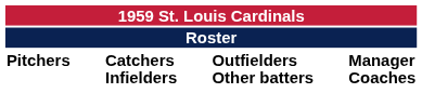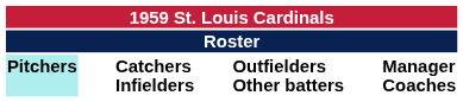Pitchers | column 1: no background -> paleturquoise background
